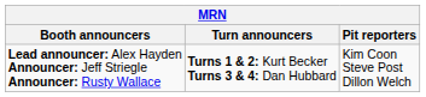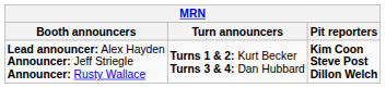row 3 | Pit reporters: normal -> bold
